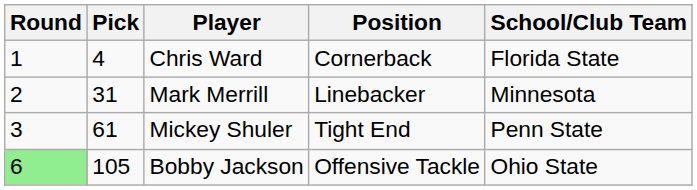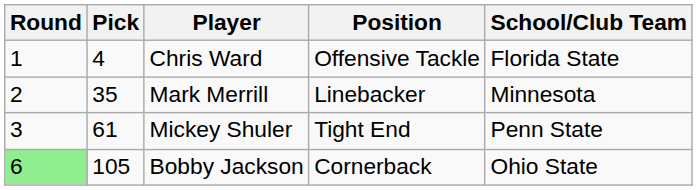Chris Ward | Position: Cornerback -> Offensive Tackle
Mark Merrill | Pick: 31 -> 35
Bobby Jackson | Position: Offensive Tackle -> Cornerback
